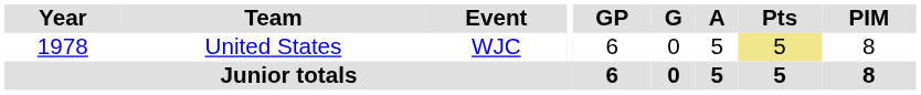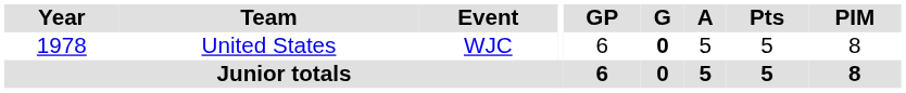United States | G: normal -> bold
United States | Pts: khaki background -> no background
